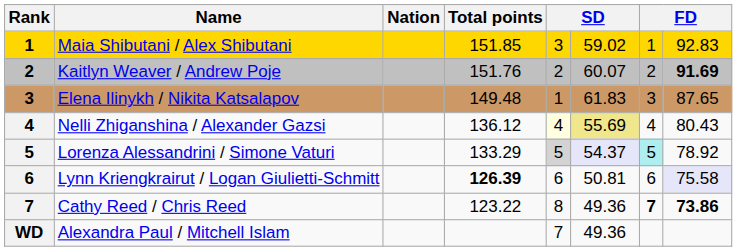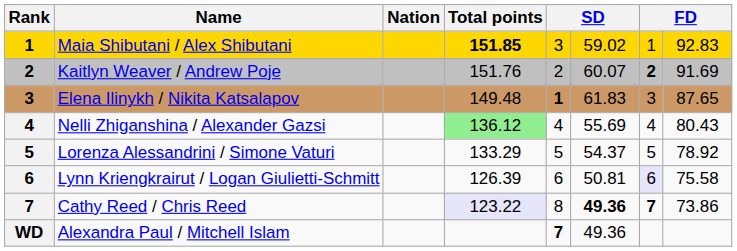Maia Shibutani / Alex Shibutani | Total points: normal -> bold
Kaitlyn Weaver / Andrew Poje | column 7: normal -> bold
Kaitlyn Weaver / Andrew Poje | column 8: bold -> normal
Elena Ilinykh / Nikita Katsalapov | column 5: normal -> bold
Nelli Zhiganshina / Alexander Gazsi | Total points: no background -> lightgreen background
Nelli Zhiganshina / Alexander Gazsi | column 5: lightyellow background -> no background
Nelli Zhiganshina / Alexander Gazsi | column 6: khaki background -> no background
Lorenza Alessandrini / Simone Vaturi | column 5: lightgrey background -> no background
Lorenza Alessandrini / Simone Vaturi | column 6: lavender background -> no background
Lorenza Alessandrini / Simone Vaturi | column 7: paleturquoise background -> no background
Lynn Kriengkrairut / Logan Giulietti-Schmitt | Total points: bold -> normal
Lynn Kriengkrairut / Logan Giulietti-Schmitt | column 7: no background -> lavender background
Lynn Kriengkrairut / Logan Giulietti-Schmitt | column 8: lavender background -> no background
Cathy Reed / Chris Reed | Total points: no background -> lavender background
Cathy Reed / Chris Reed | column 6: normal -> bold
Cathy Reed / Chris Reed | column 8: bold -> normal
Alexandra Paul / Mitchell Islam | column 5: normal -> bold
